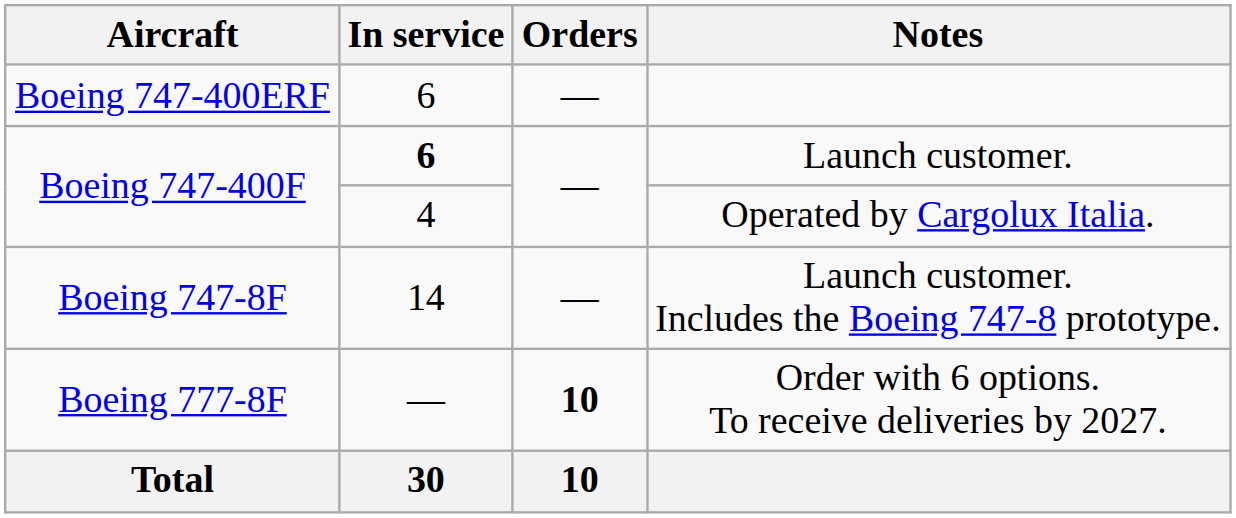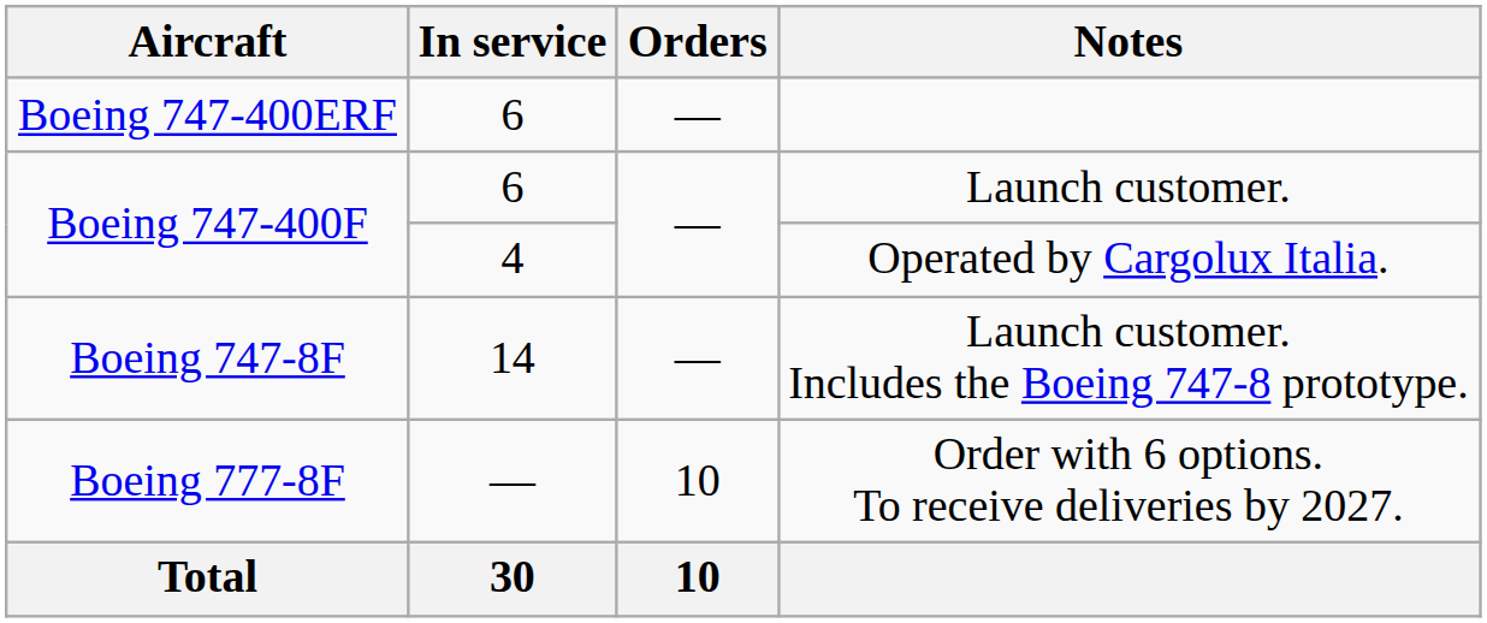Launch customer. | In service: bold -> normal
Order with 6 options. To receive deliveries by 2027. | Orders: bold -> normal
